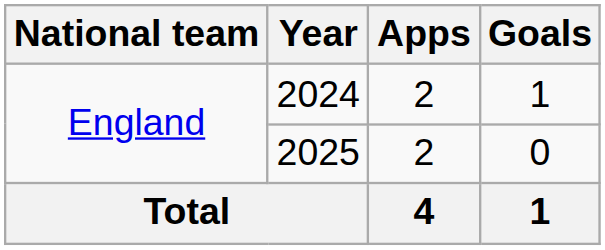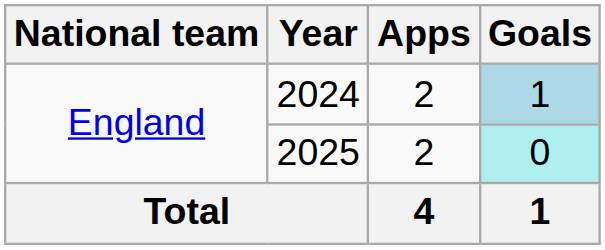2024 | Goals: no background -> lightblue background
2025 | Goals: no background -> paleturquoise background
